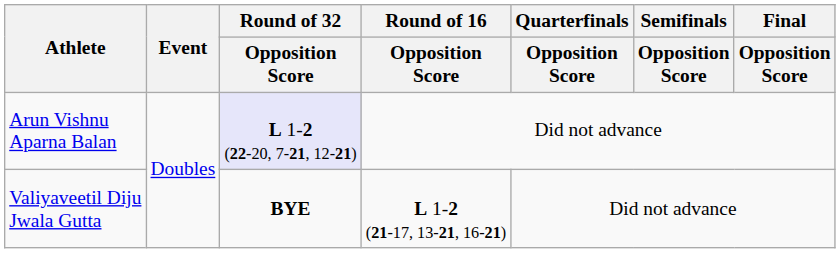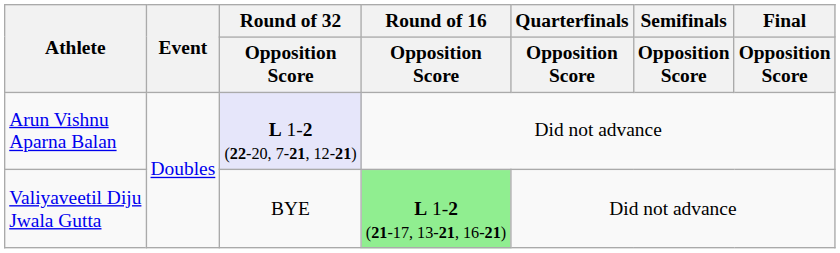Valiyaveetil Diju Jwala Gutta | Round of 32 / Opposition Score: bold -> normal
Valiyaveetil Diju Jwala Gutta | Round of 16 / Opposition Score: no background -> lightgreen background
